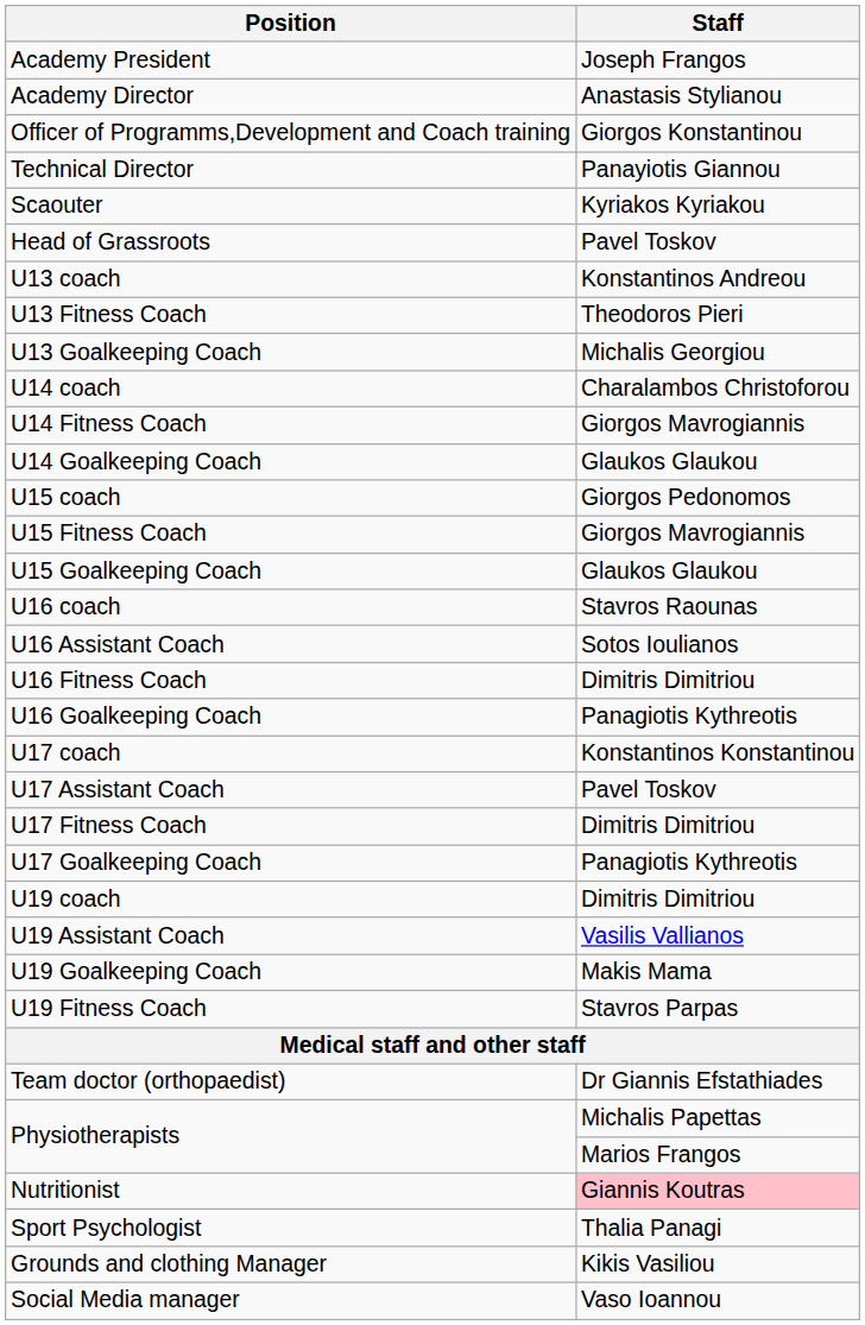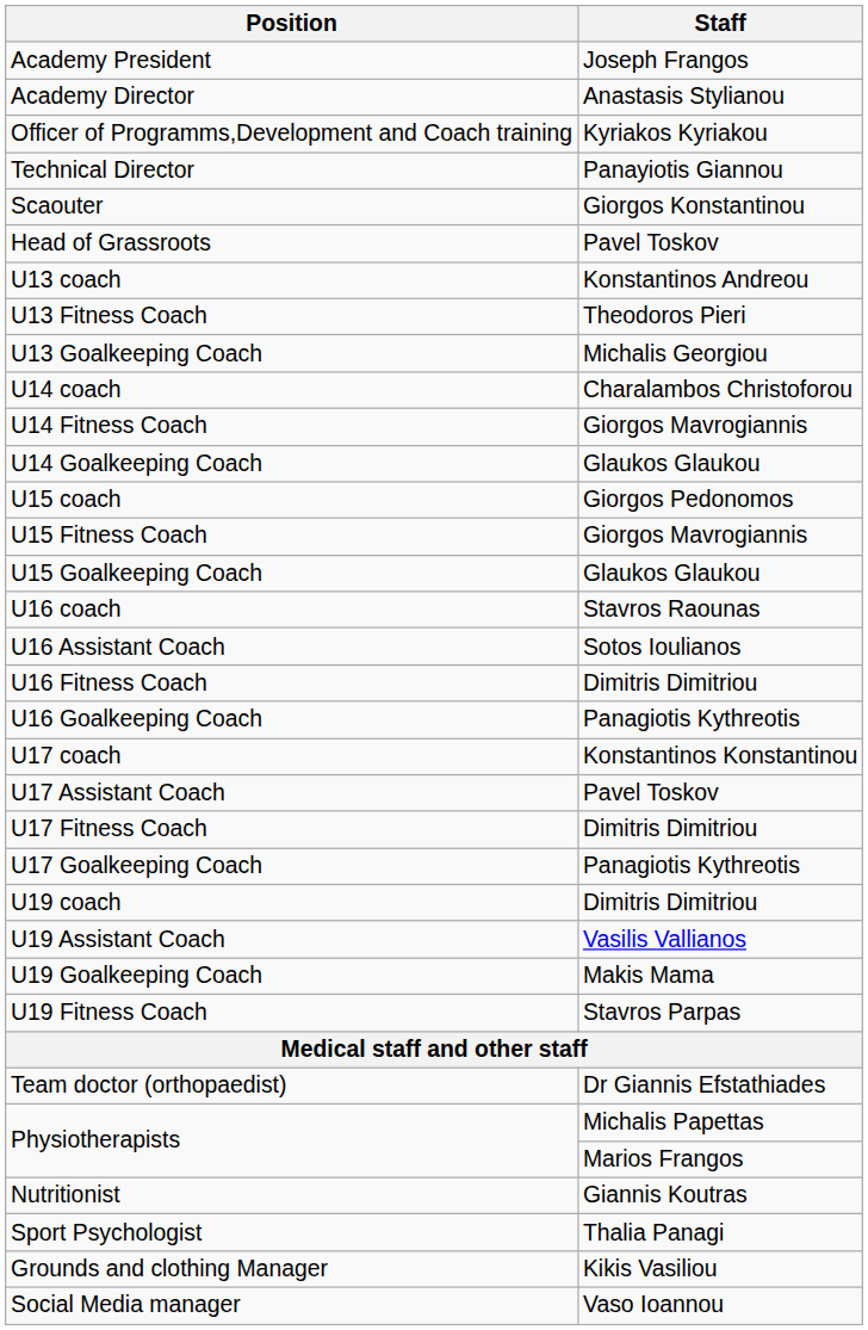row 4 | Staff: Giorgos Konstantinou -> Kyriakos Kyriakou
row 6 | Staff: Kyriakos Kyriakou -> Giorgos Konstantinou
row 33 | Staff: pink background -> no background
